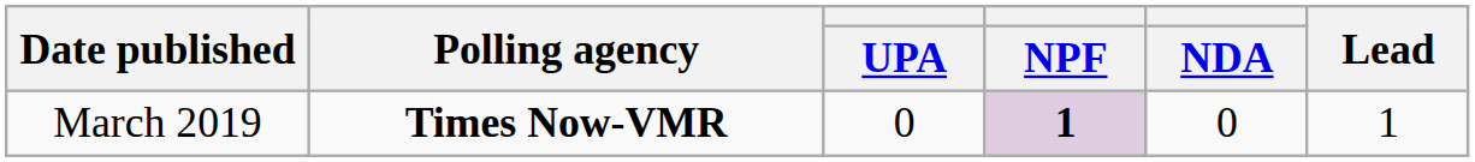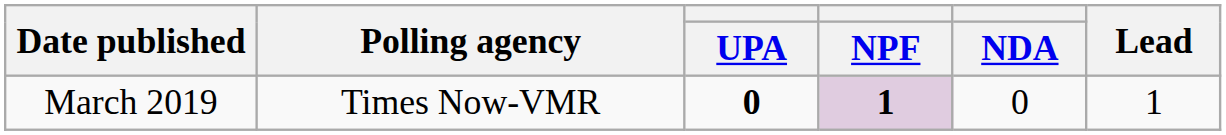March 2019 | Polling agency: bold -> normal
March 2019 | UPA: normal -> bold
